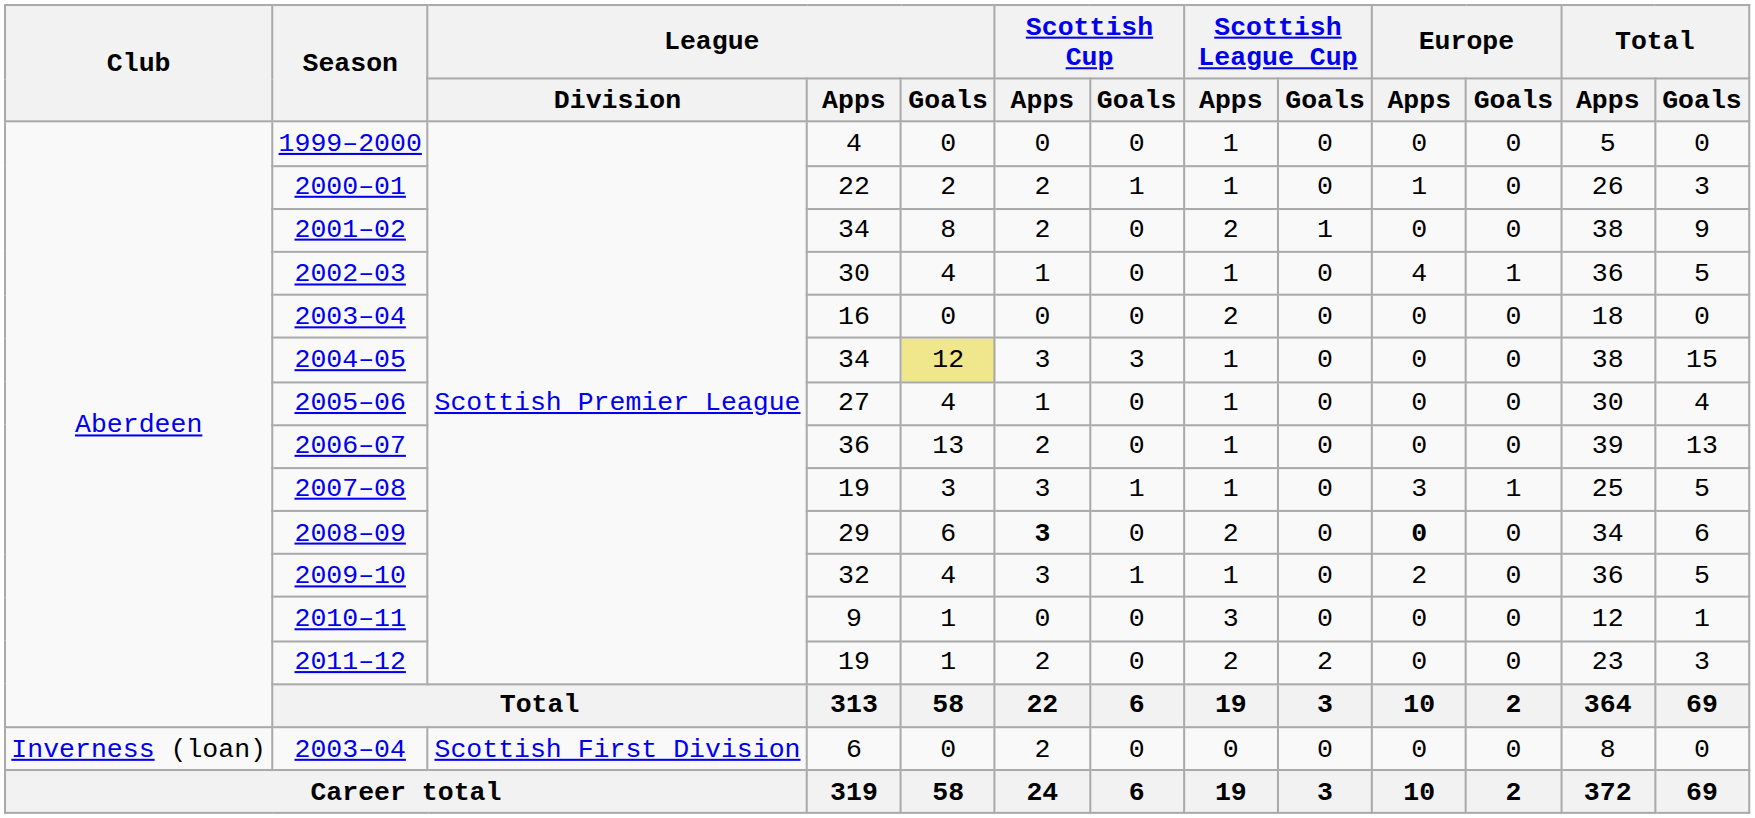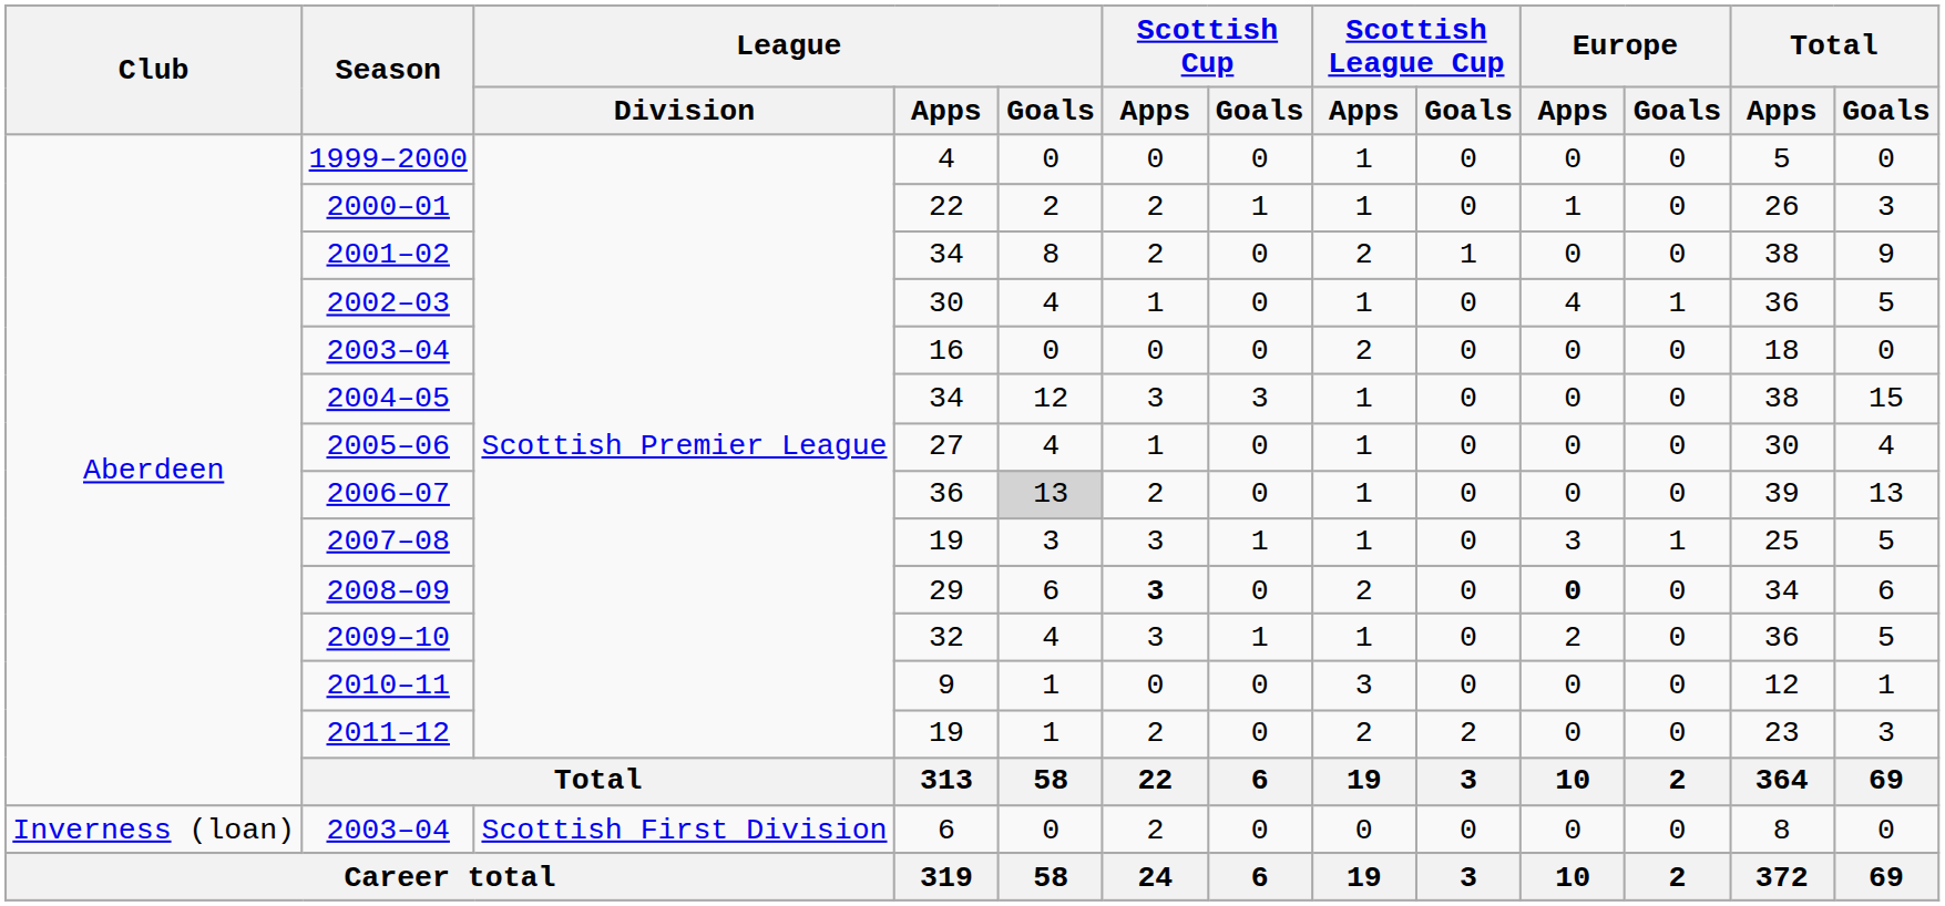2004–05 | League / Goals: khaki background -> no background
2006–07 | League / Goals: no background -> lightgrey background
